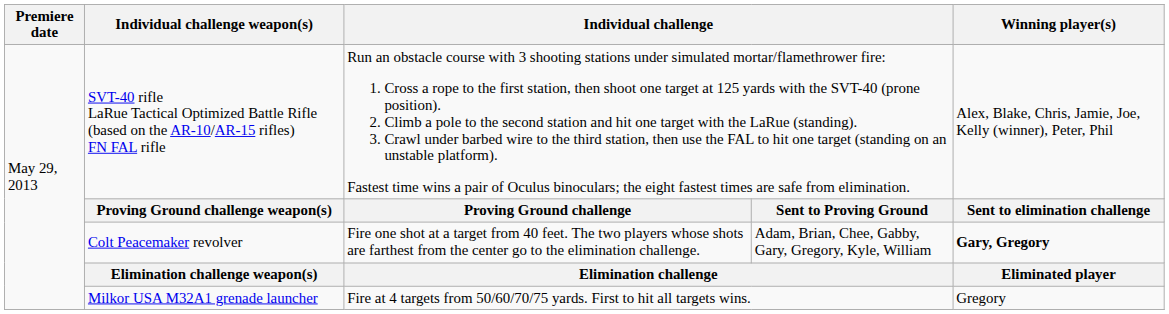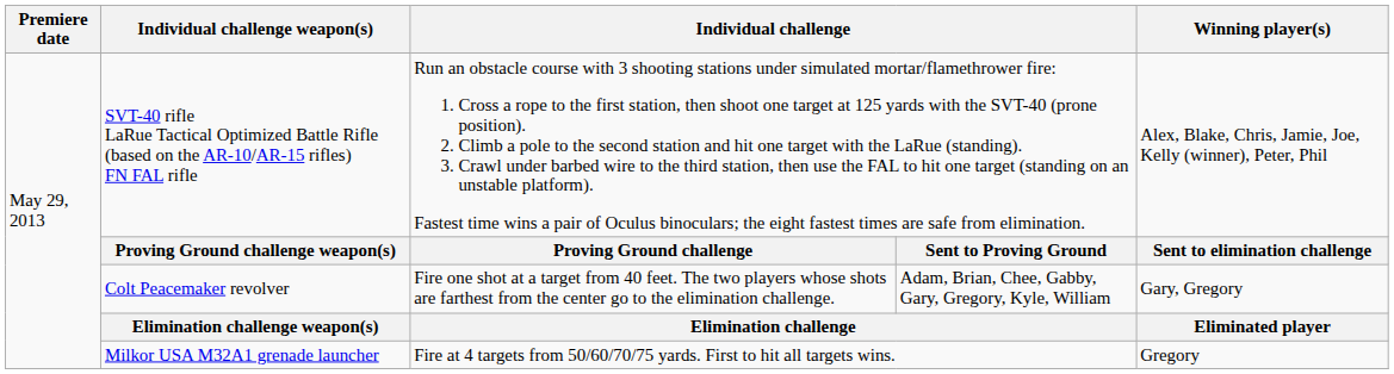Colt Peacemaker revolver | Winning player(s): bold -> normal
